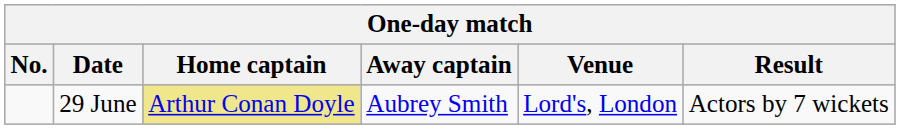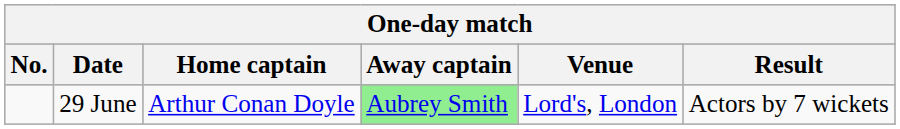29 June | Home captain: khaki background -> no background
29 June | Away captain: no background -> lightgreen background
